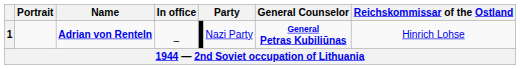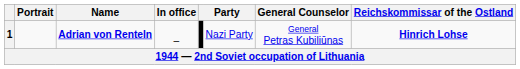1 | General Counselor: bold -> normal
1 | Reichskommissar of the Ostland: normal -> bold
